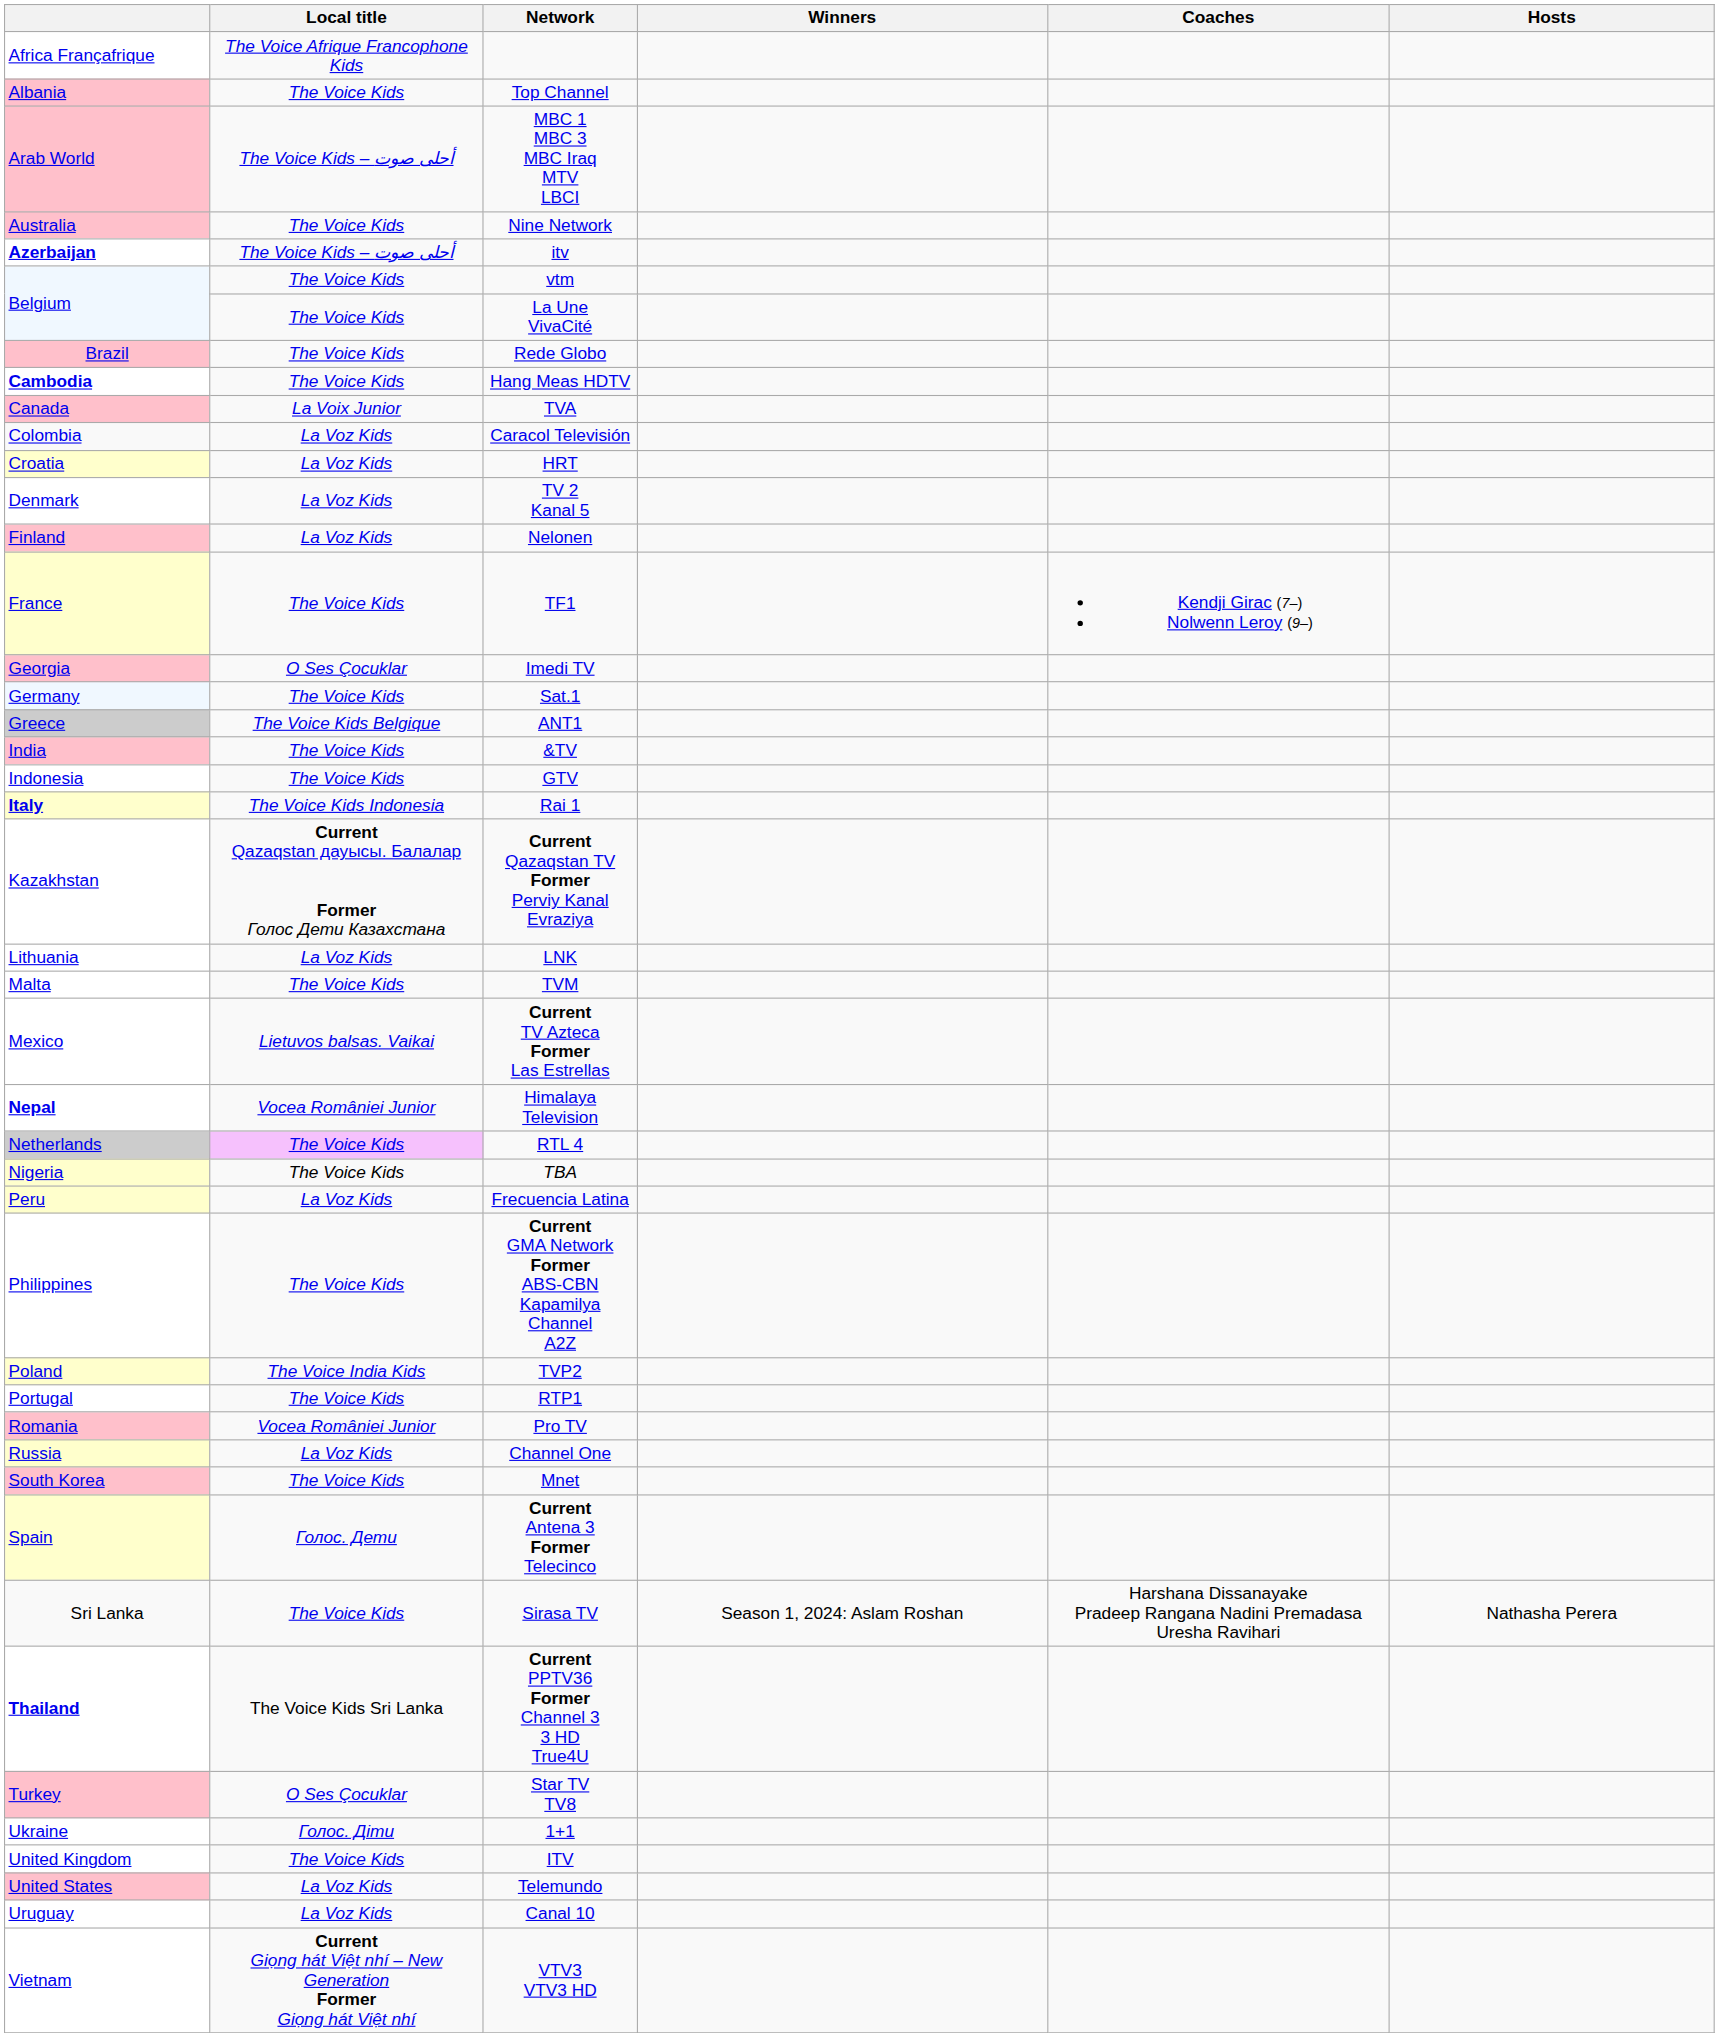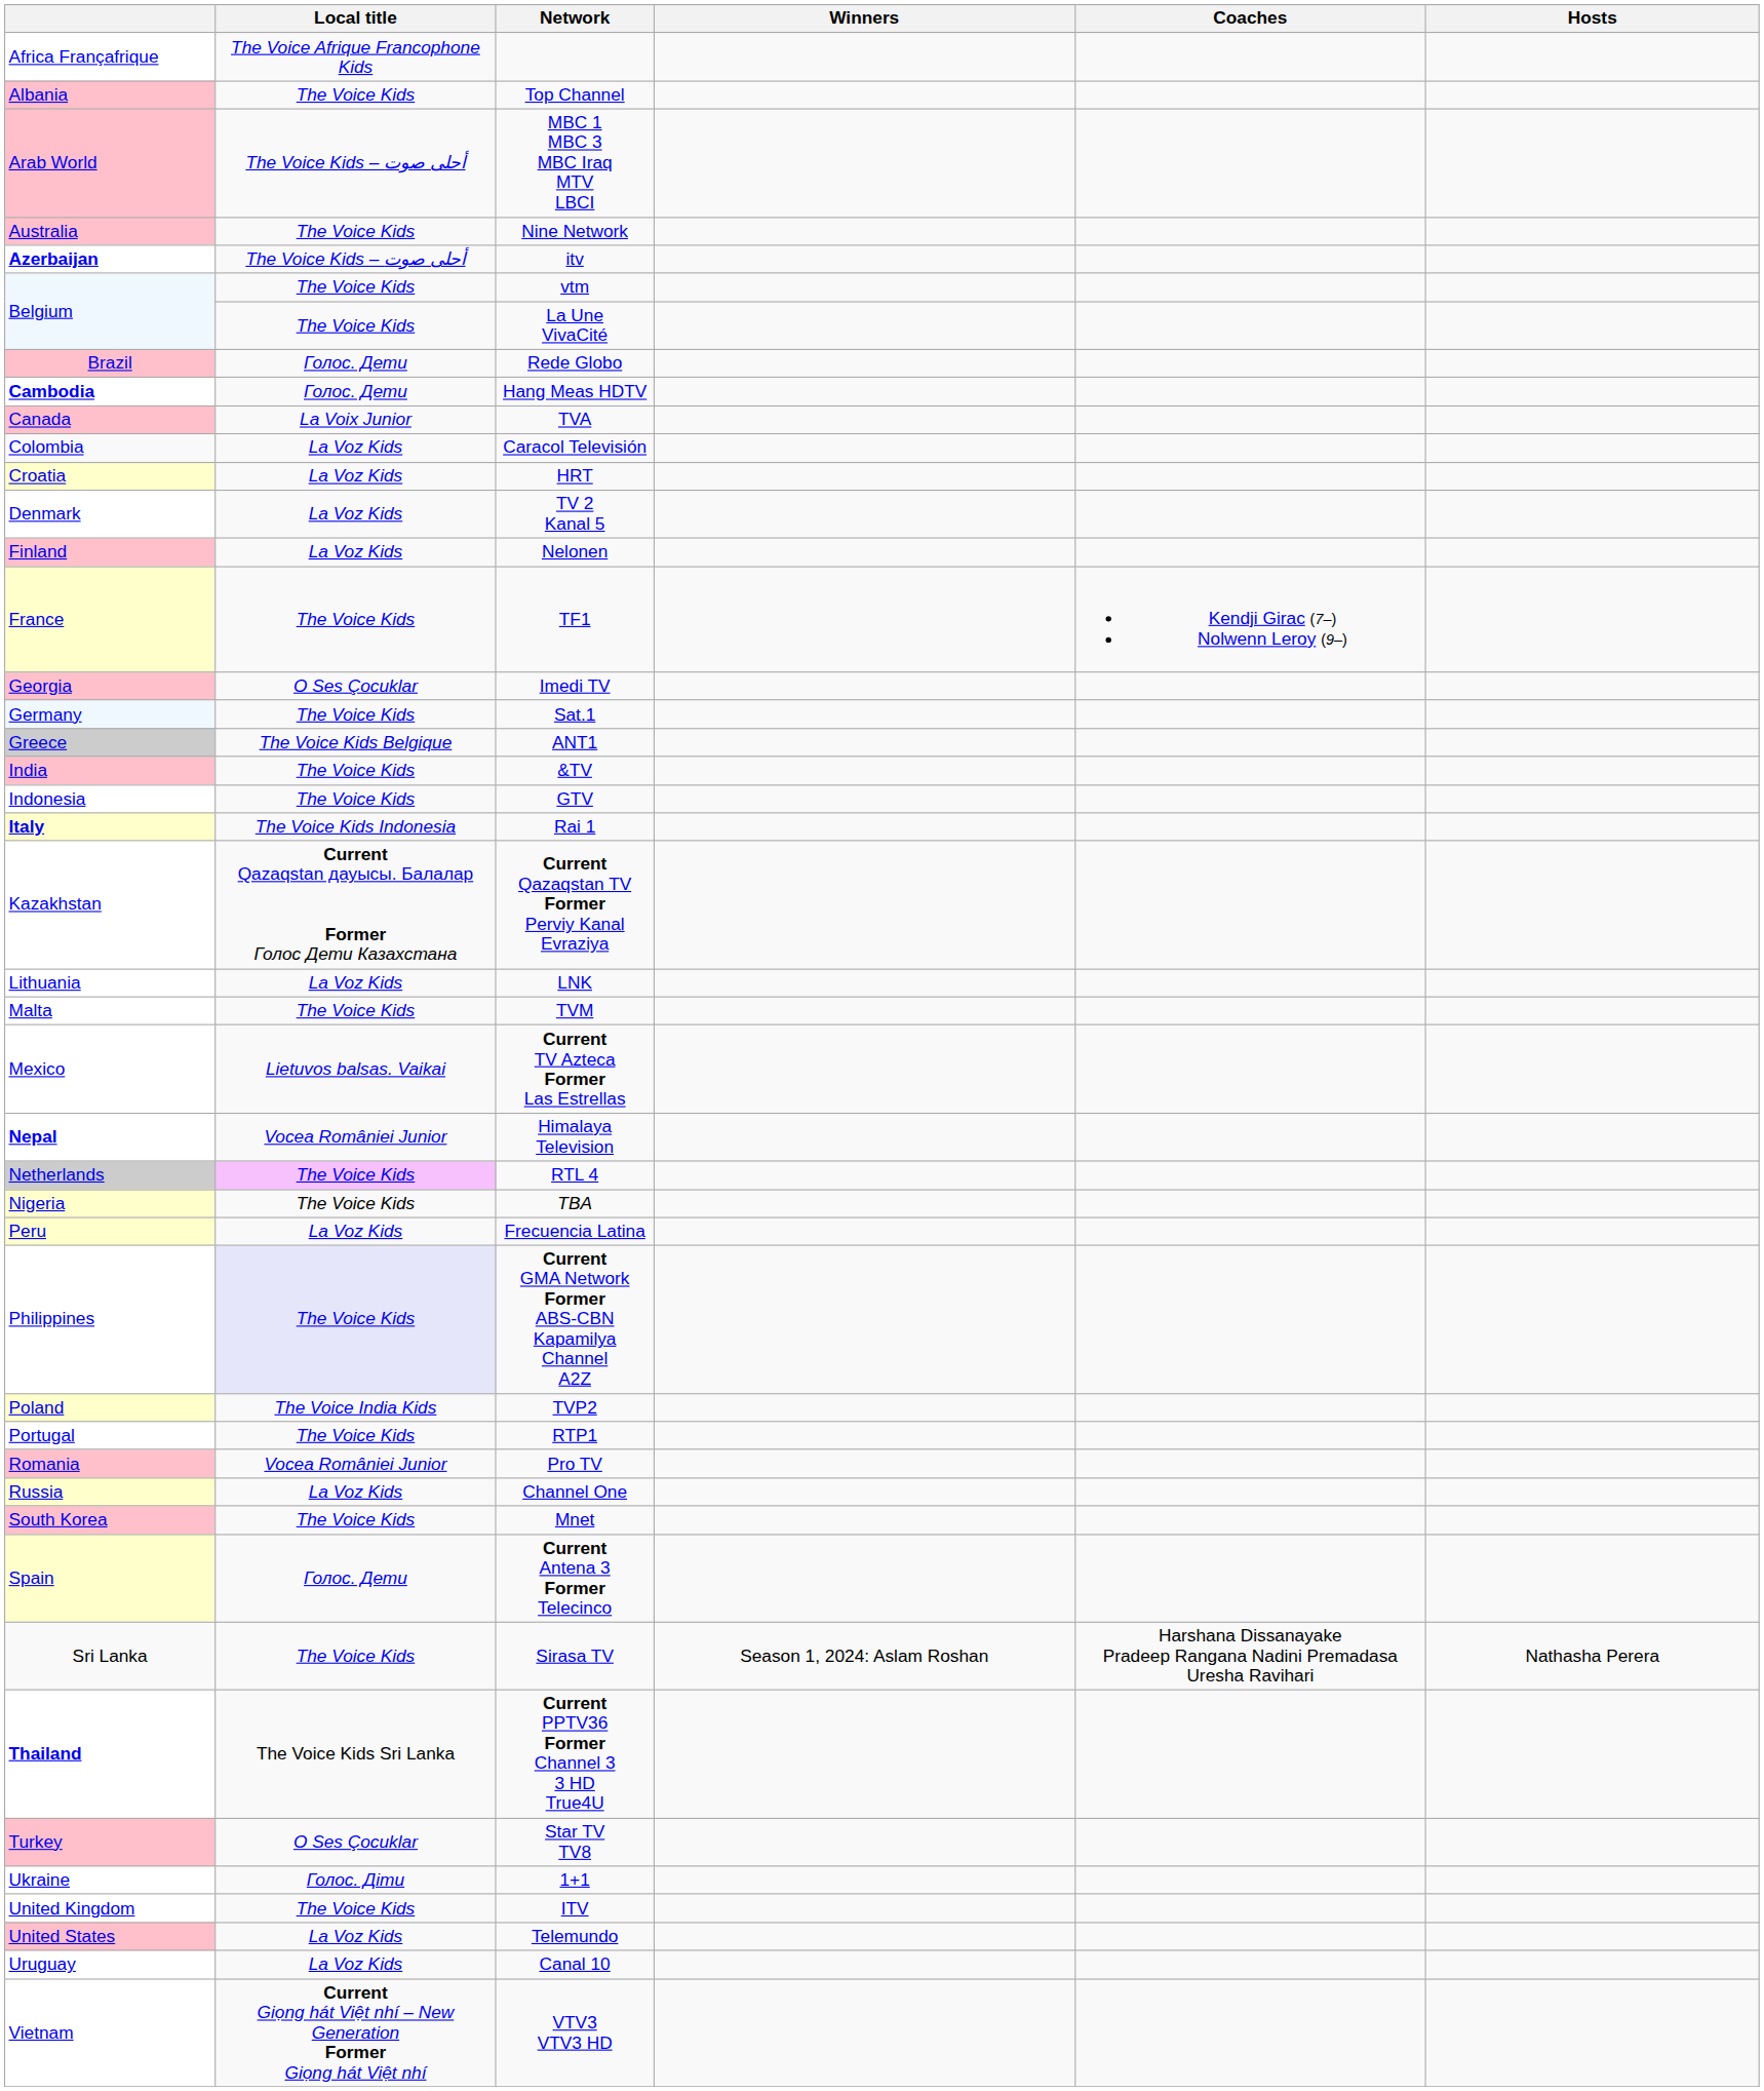Rede Globo | Local title: The Voice Kids -> Голос. Дети
Hang Meas HDTV | Local title: The Voice Kids -> Голос. Дети
Current GMA Network Former ABS-CBN Kapamilya Channel A2Z | Local title: no background -> lavender background
